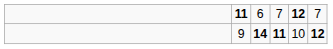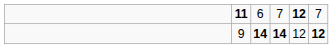row 2 | column 4: 11 -> 14
row 2 | column 5: 10 -> 12
